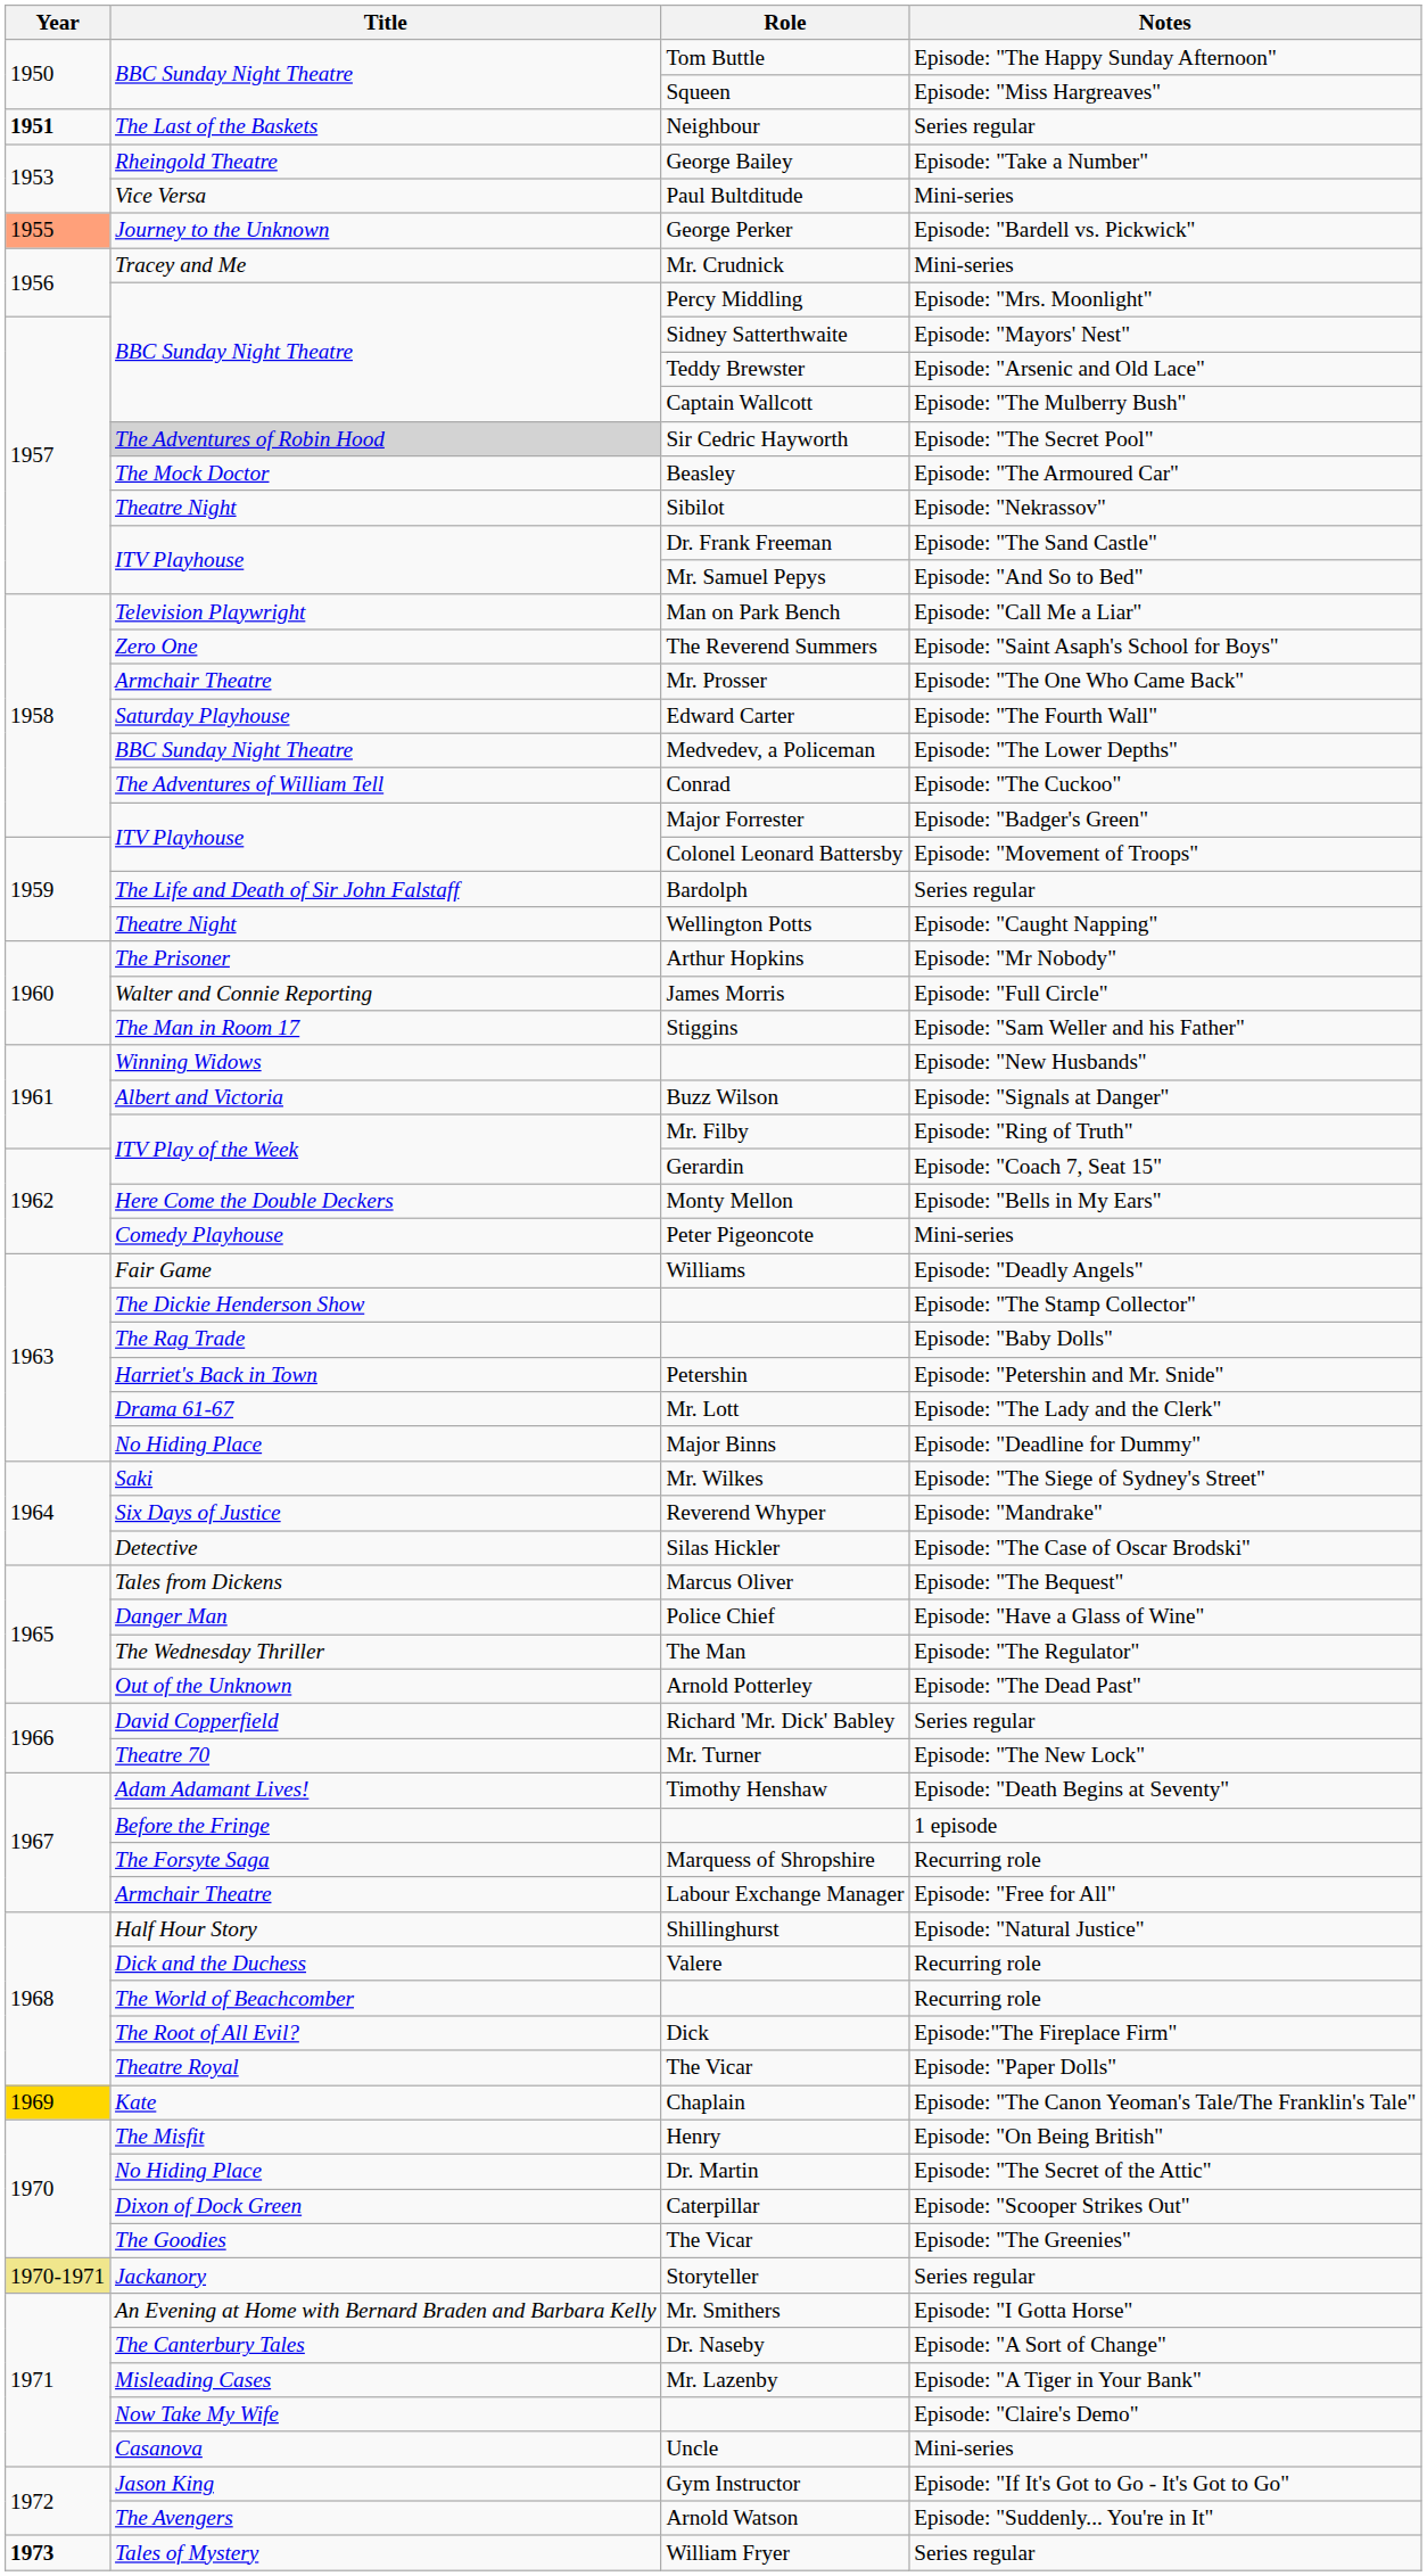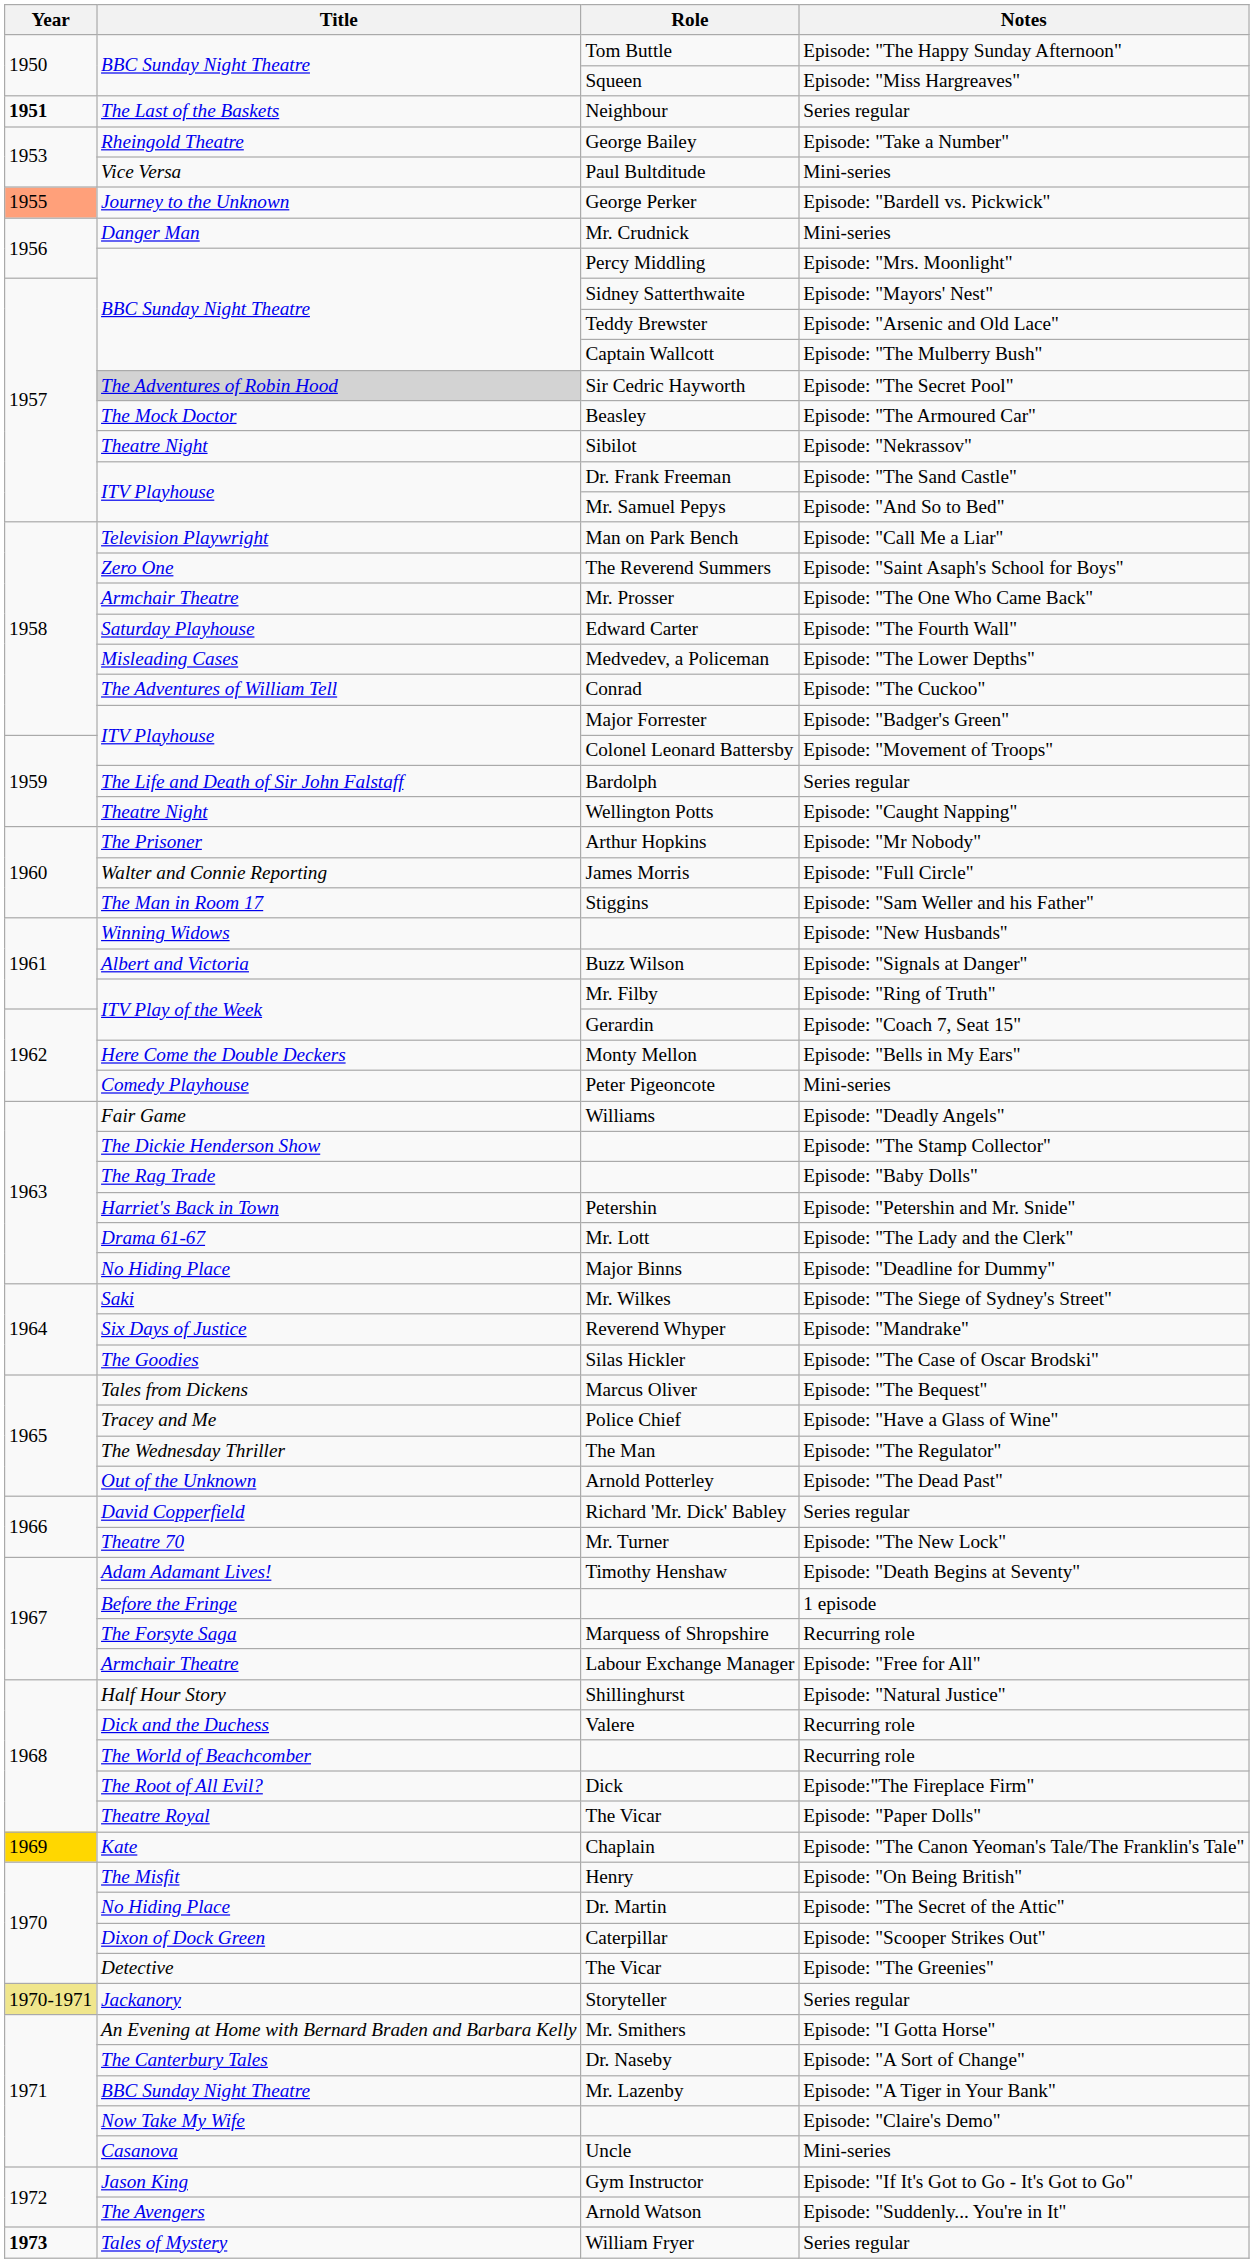Mr. Crudnick | Title: Tracey and Me -> Danger Man
Medvedev, a Policeman | Title: BBC Sunday Night Theatre -> Misleading Cases
Silas Hickler | Title: Detective -> The Goodies
Police Chief | Title: Danger Man -> Tracey and Me
The Vicar / Episode: "The Greenies" | Title: The Goodies -> Detective
Mr. Lazenby | Title: Misleading Cases -> BBC Sunday Night Theatre
